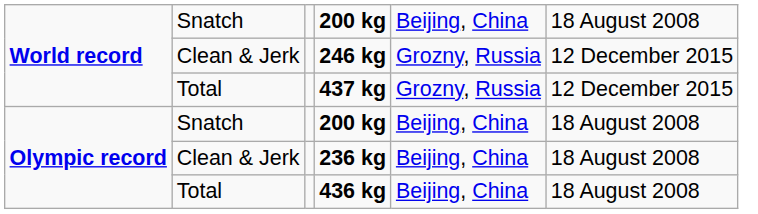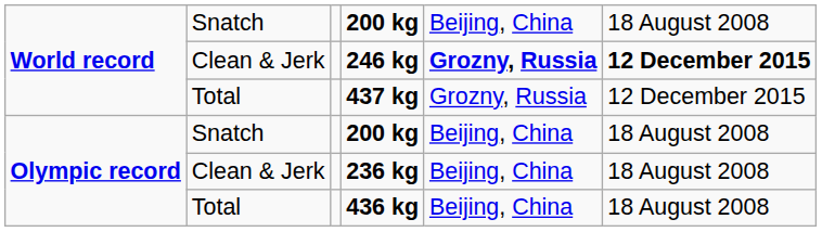246 kg | column 5: normal -> bold
246 kg | column 6: normal -> bold
